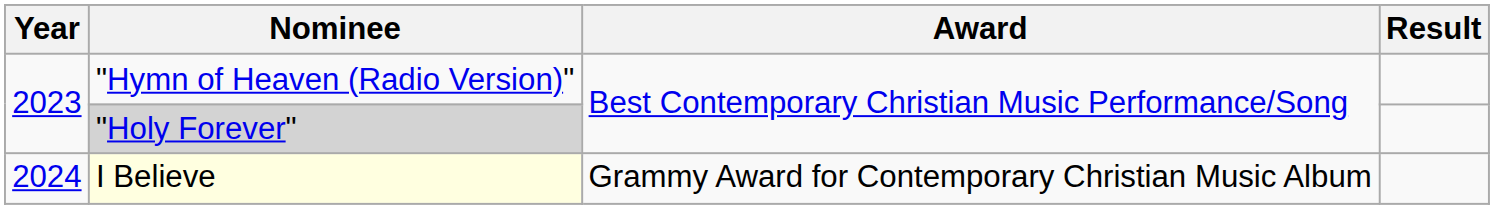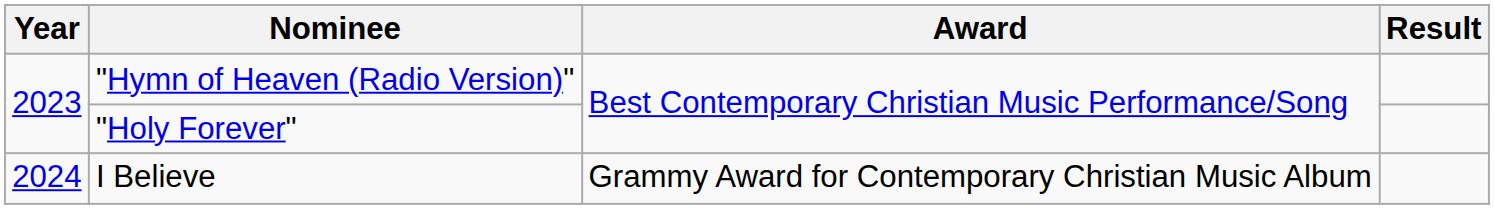"Holy Forever" | Nominee: lightgrey background -> no background
I Believe | Nominee: lightyellow background -> no background
